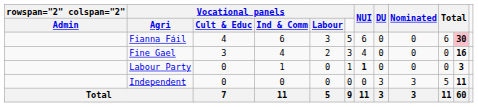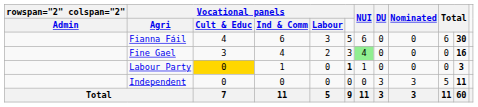Fianna Fáil | column 11: pink background -> no background
Fine Gael | NUI: no background -> lightgreen background
Labour Party | Vocational panels / Cult & Educ: no background -> gold background
Labour Party | Vocational panels: normal -> bold
Labour Party | NUI: bold -> normal
